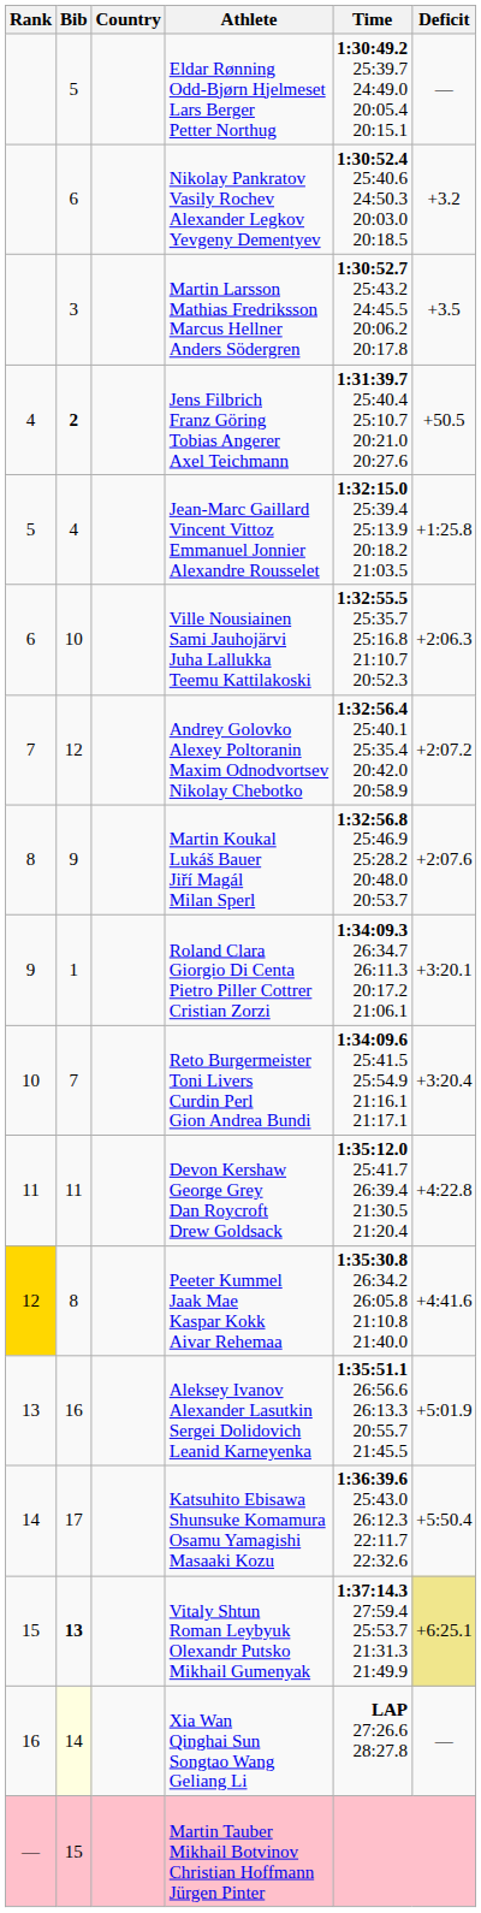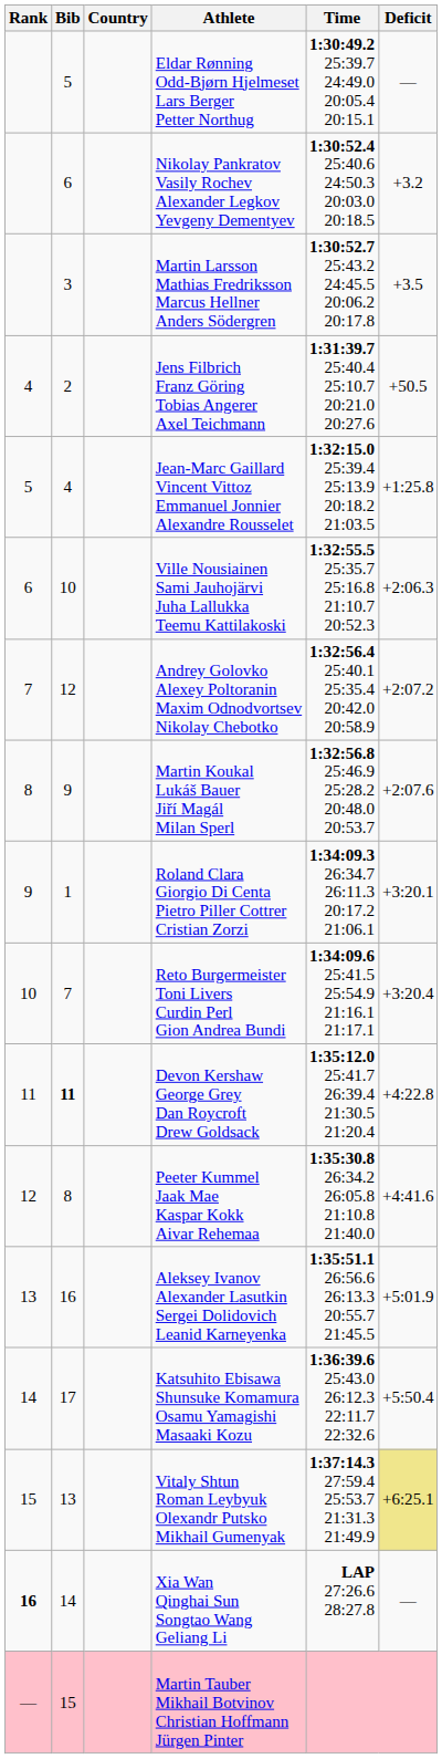Jens Filbrich Franz Göring Tobias Angerer Axel Teichmann | Bib: bold -> normal
Devon Kershaw George Grey Dan Roycroft Drew Goldsack | Bib: normal -> bold
Peeter Kummel Jaak Mae Kaspar Kokk Aivar Rehemaa | Rank: gold background -> no background
Vitaly Shtun Roman Leybyuk Olexandr Putsko Mikhail Gumenyak | Bib: bold -> normal
Xia Wan Qinghai Sun Songtao Wang Geliang Li | Rank: normal -> bold
Xia Wan Qinghai Sun Songtao Wang Geliang Li | Bib: lightyellow background -> no background
